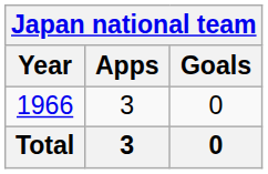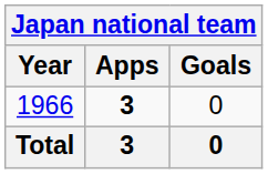1966 | Apps: normal -> bold
